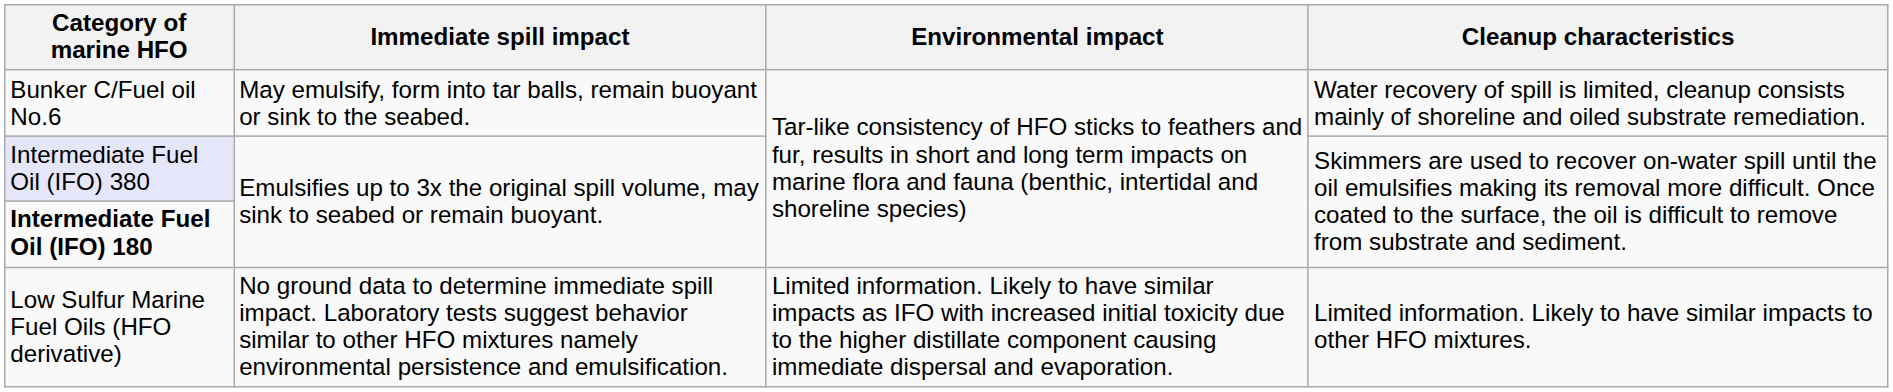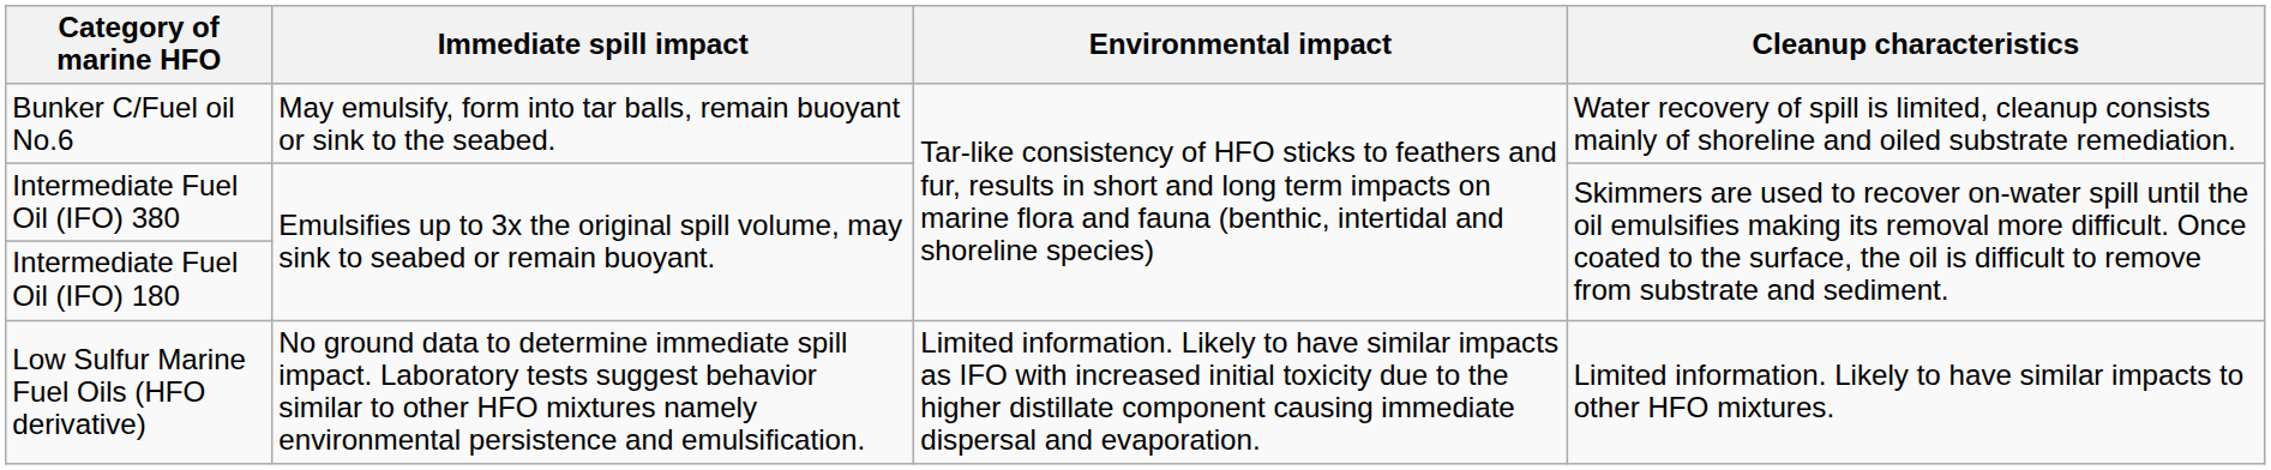Intermediate Fuel Oil (IFO) 380 | Category of marine HFO: lavender background -> no background
Intermediate Fuel Oil (IFO) 180 | Category of marine HFO: bold -> normal
